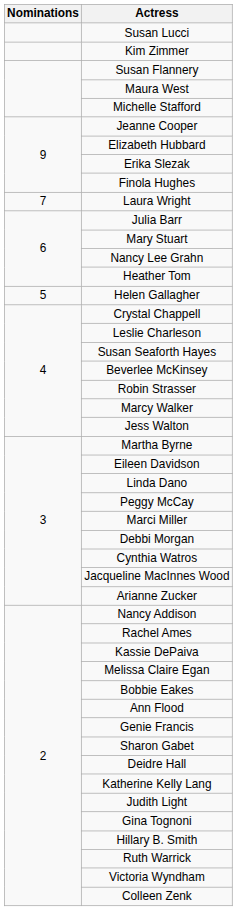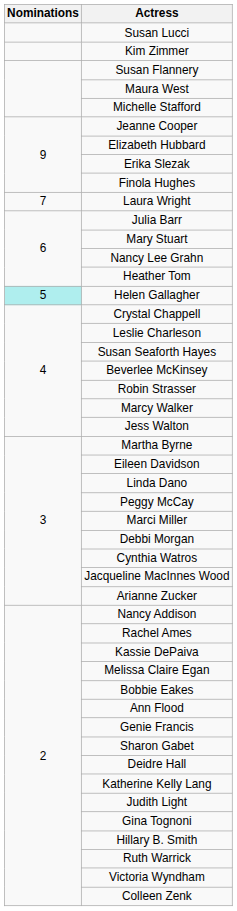Helen Gallagher | Nominations: no background -> paleturquoise background
